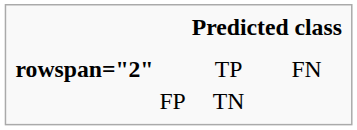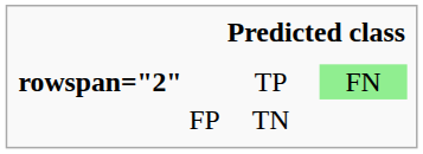rowspan="2" | column 4: no background -> lightgreen background
